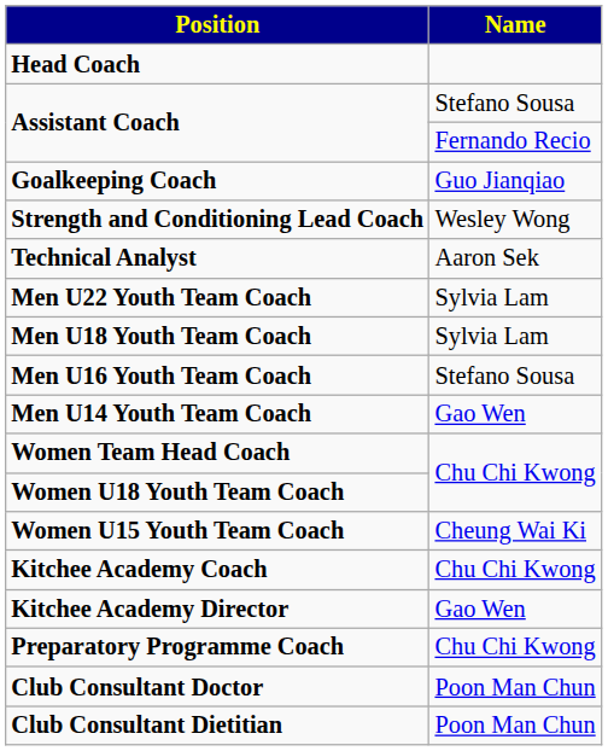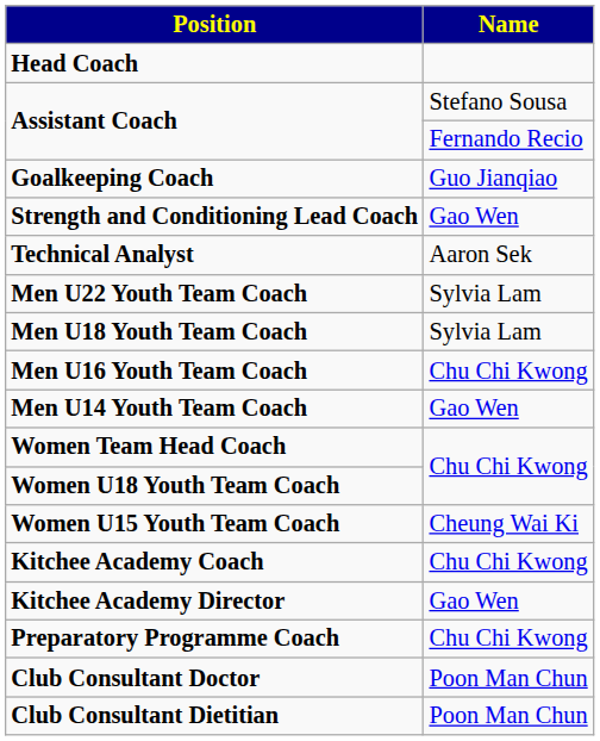row 6 | Name: Wesley Wong -> Gao Wen
row 10 | Name: Stefano Sousa -> Chu Chi Kwong
